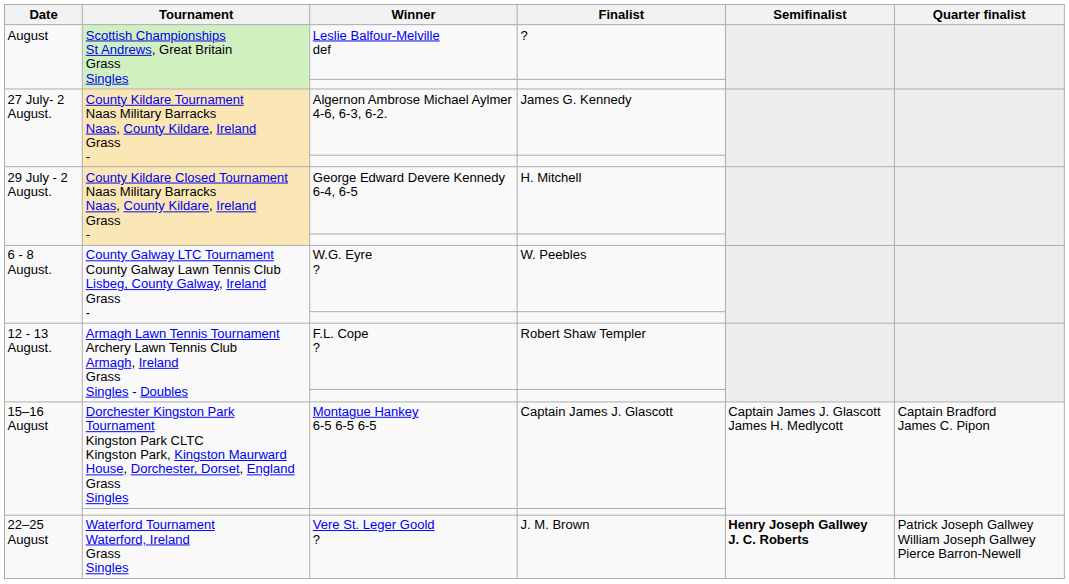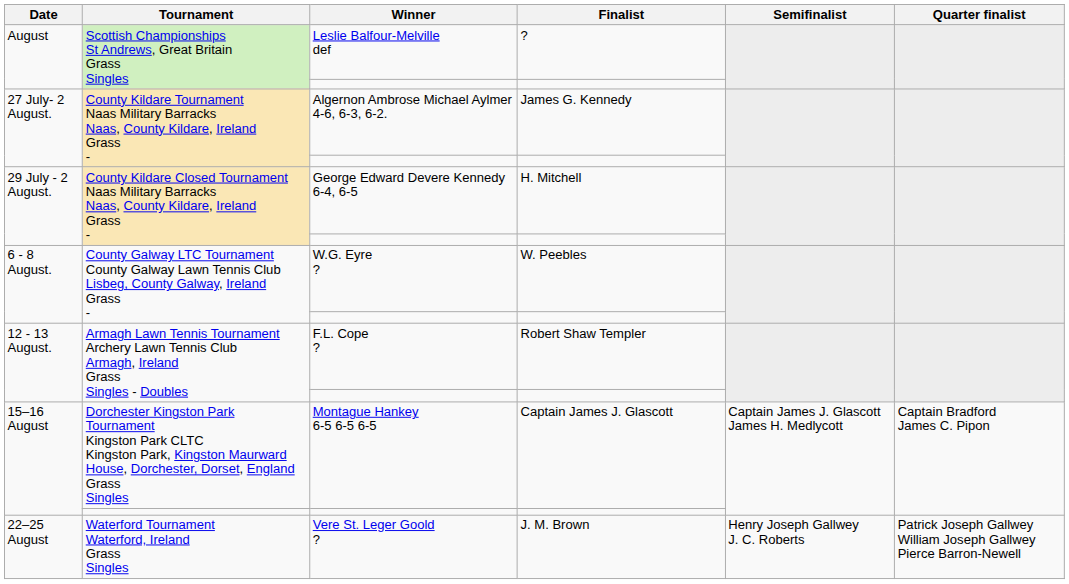Waterford Tournament Waterford, Ireland Grass Singles | Semifinalist: bold -> normal
